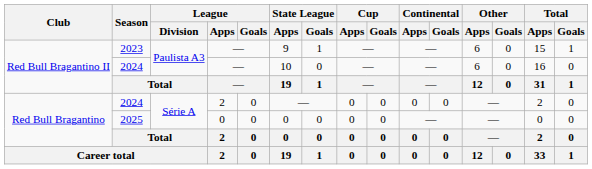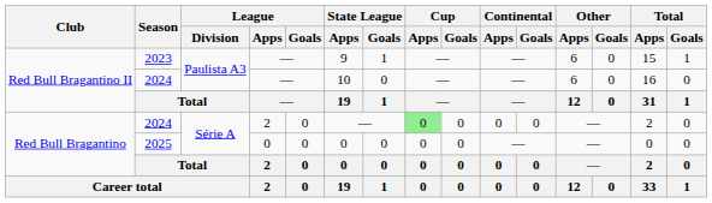2024 / 2 | Cup / Apps: no background -> lightgreen background
